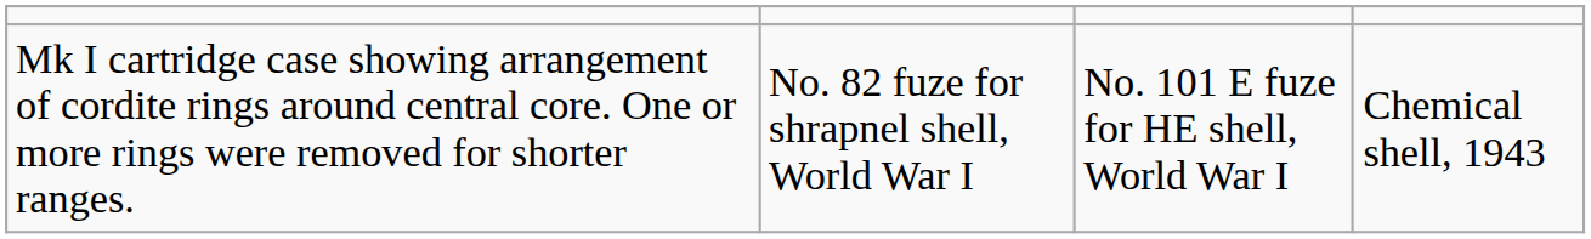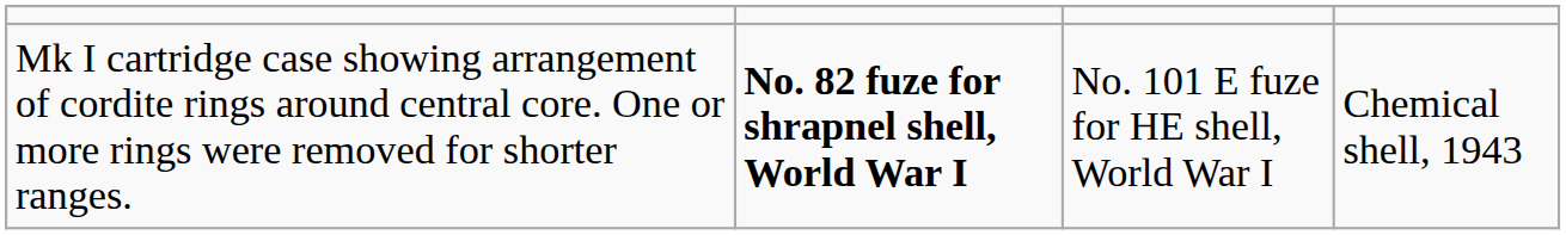row 2 | column 2: normal -> bold
